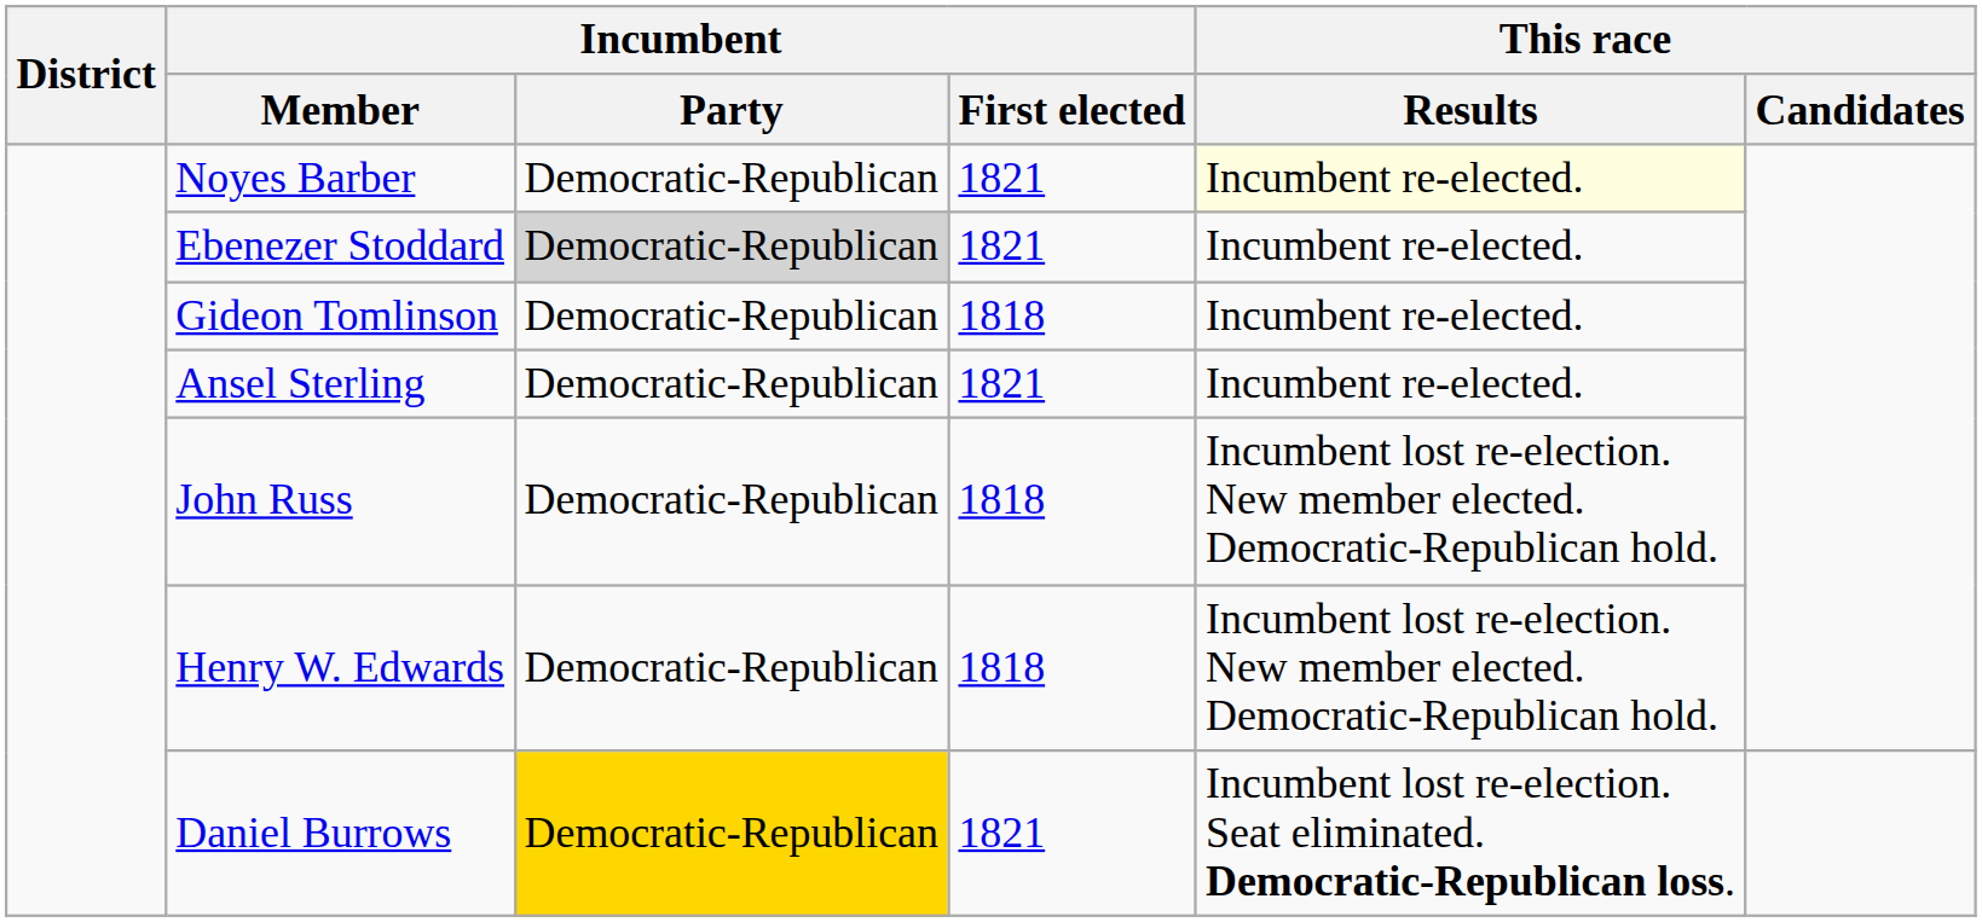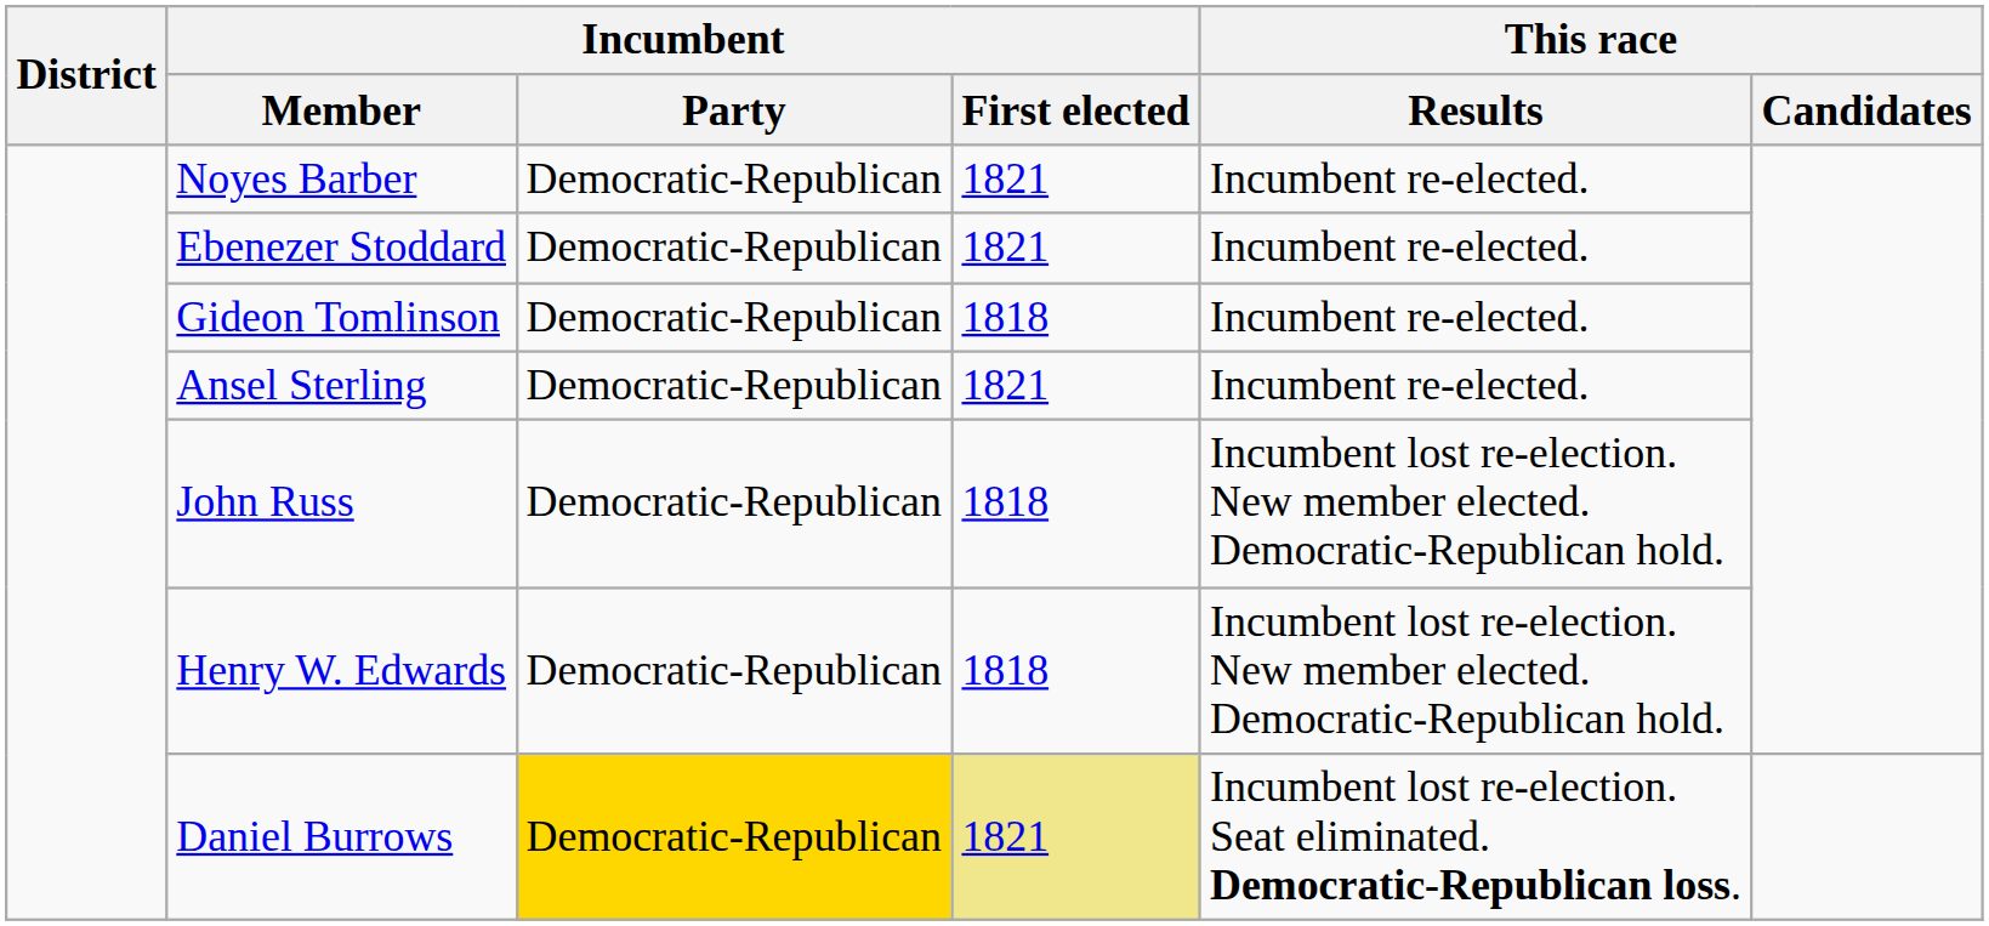Noyes Barber | This race / Results: lightyellow background -> no background
Ebenezer Stoddard | Incumbent / Party: lightgrey background -> no background
Daniel Burrows | Incumbent / First elected: no background -> khaki background
